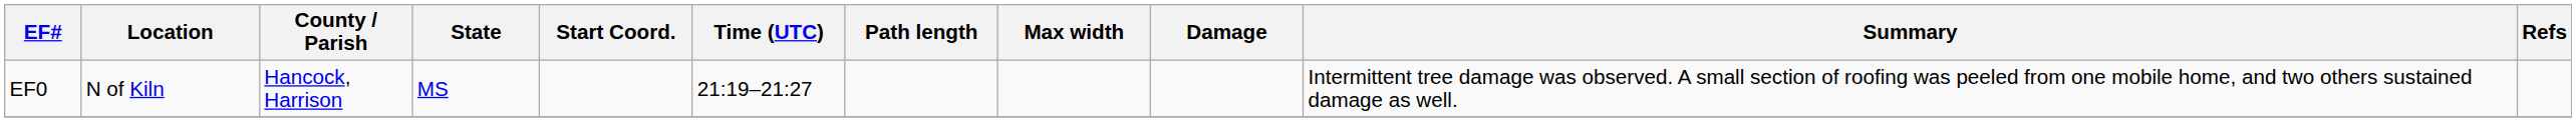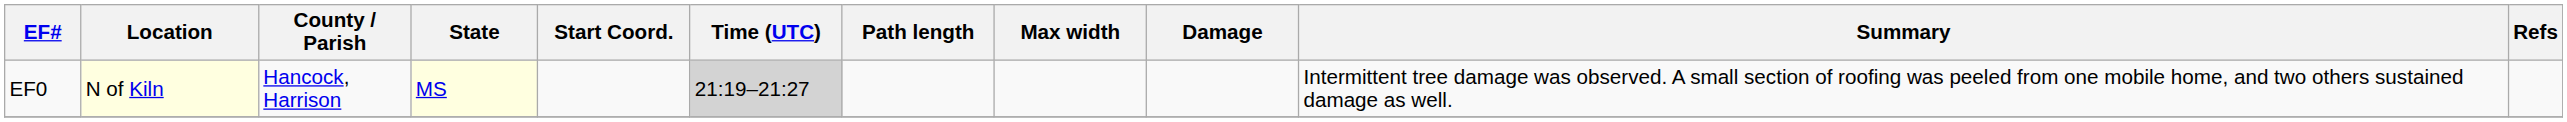EF0 | Location: no background -> lightyellow background
EF0 | State: no background -> lightyellow background
EF0 | Time (UTC): no background -> lightgrey background
